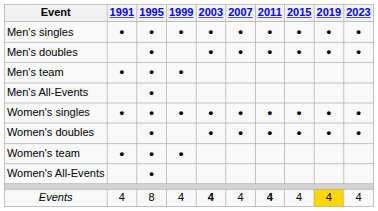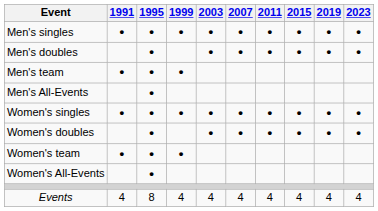Events | 2003: bold -> normal
Events | 2011: bold -> normal
Events | 2019: gold background -> no background
